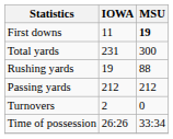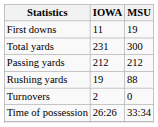First downs | MSU: bold -> normal
rows swapped: Rushing yards <-> Passing yards
